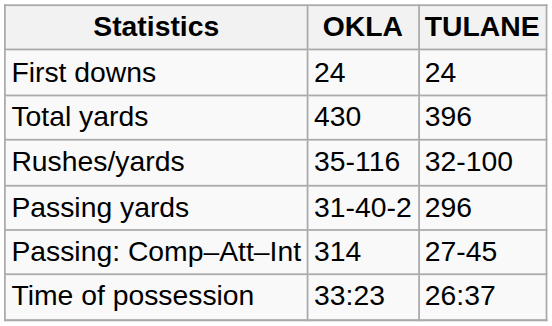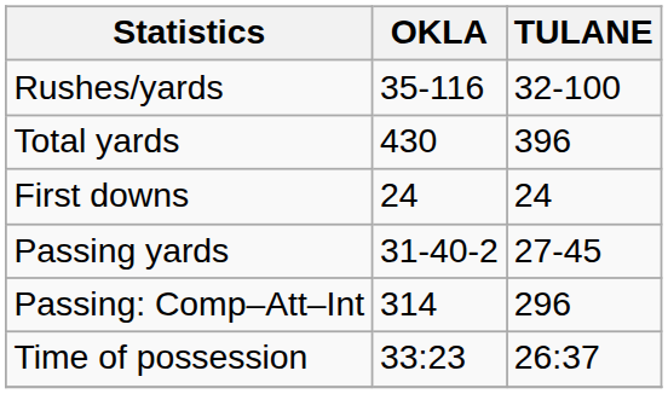rows swapped: First downs <-> Rushes/yards
Passing yards | TULANE: 296 -> 27-45
Passing: Comp–Att–Int | TULANE: 27-45 -> 296
